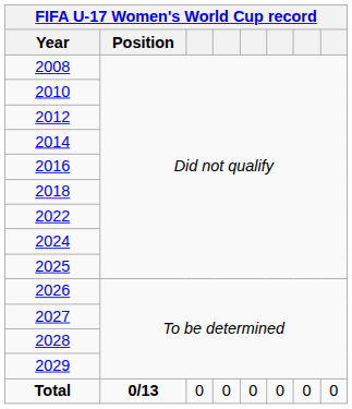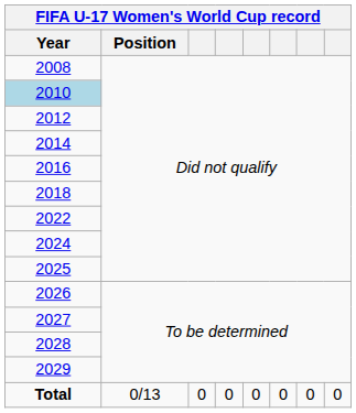2010 | Year: no background -> lightblue background
Total | Position: bold -> normal
